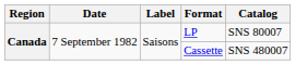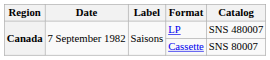LP | Catalog: SNS 80007 -> SNS 480007
Cassette | Catalog: SNS 480007 -> SNS 80007
